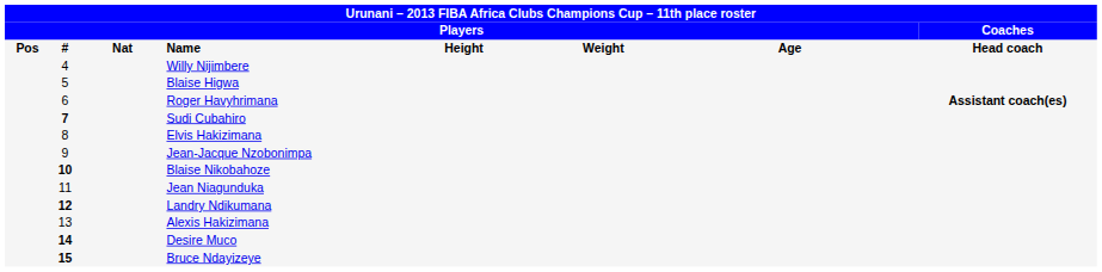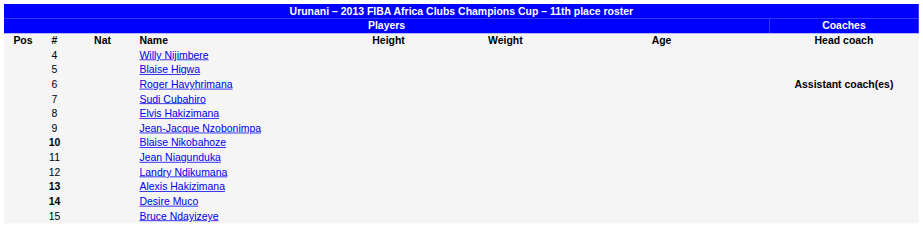Sudi Cubahiro | column 2: bold -> normal
Landry Ndikumana | column 2: bold -> normal
Alexis Hakizimana | column 2: normal -> bold
Bruce Ndayizeye | column 2: bold -> normal
